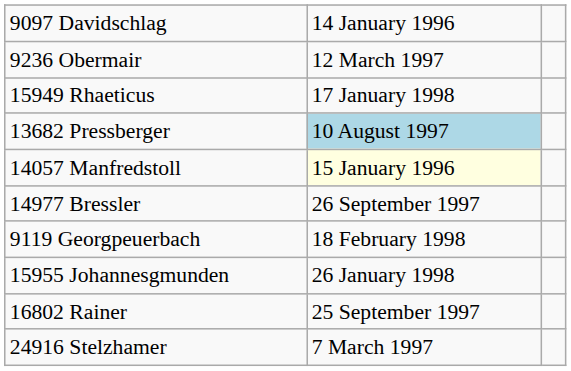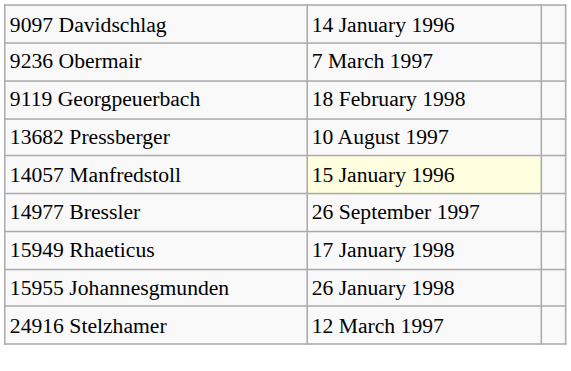9236 Obermair | column 2: 12 March 1997 -> 7 March 1997
rows swapped: 9119 Georgpeuerbach <-> 15949 Rhaeticus
13682 Pressberger | column 2: lightblue background -> no background
- row: 16802 Rainer | 25 September 1997
24916 Stelzhamer | column 2: 7 March 1997 -> 12 March 1997
